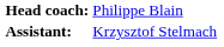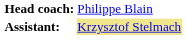Assistant: | column 2: no background -> khaki background
